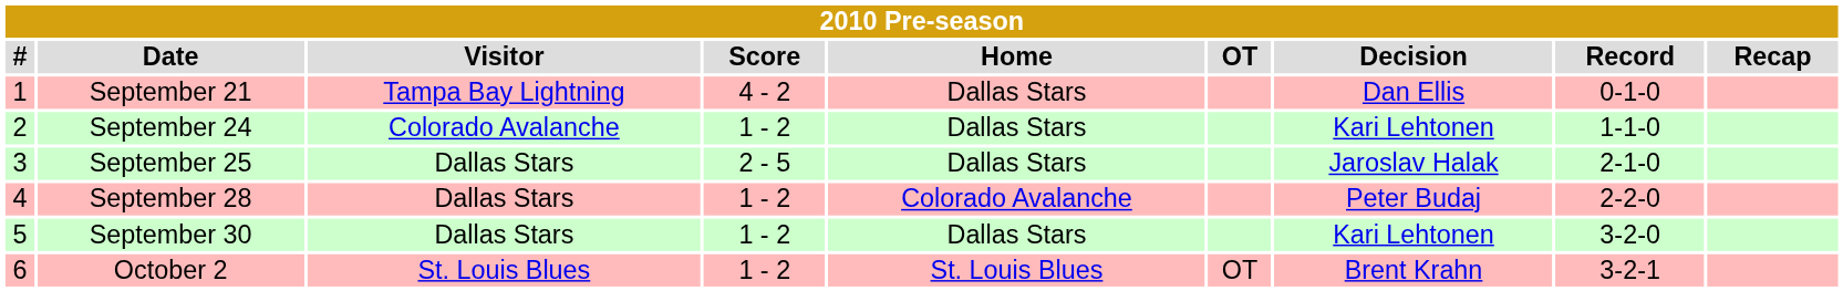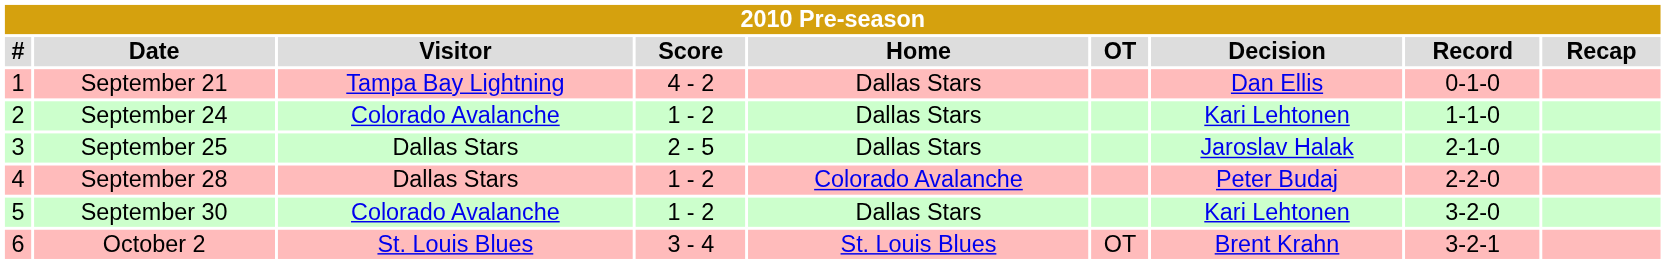September 30 | Visitor: Dallas Stars -> Colorado Avalanche
October 2 | Score: 1 - 2 -> 3 - 4
